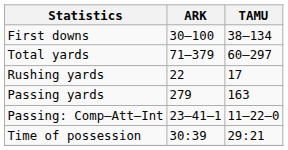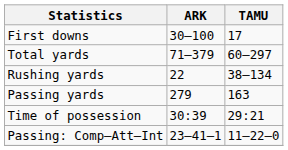First downs | TAMU: 38–134 -> 17
Rushing yards | TAMU: 17 -> 38–134
rows swapped: Passing: Comp–Att–Int <-> Time of possession
